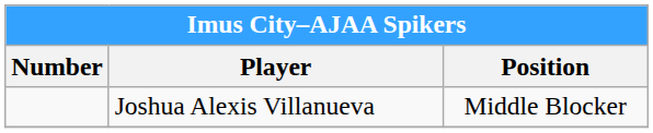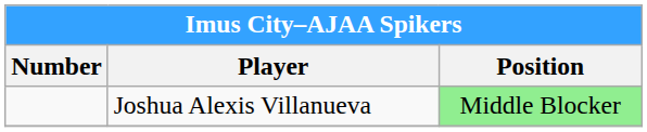Joshua Alexis Villanueva | Position: no background -> lightgreen background
